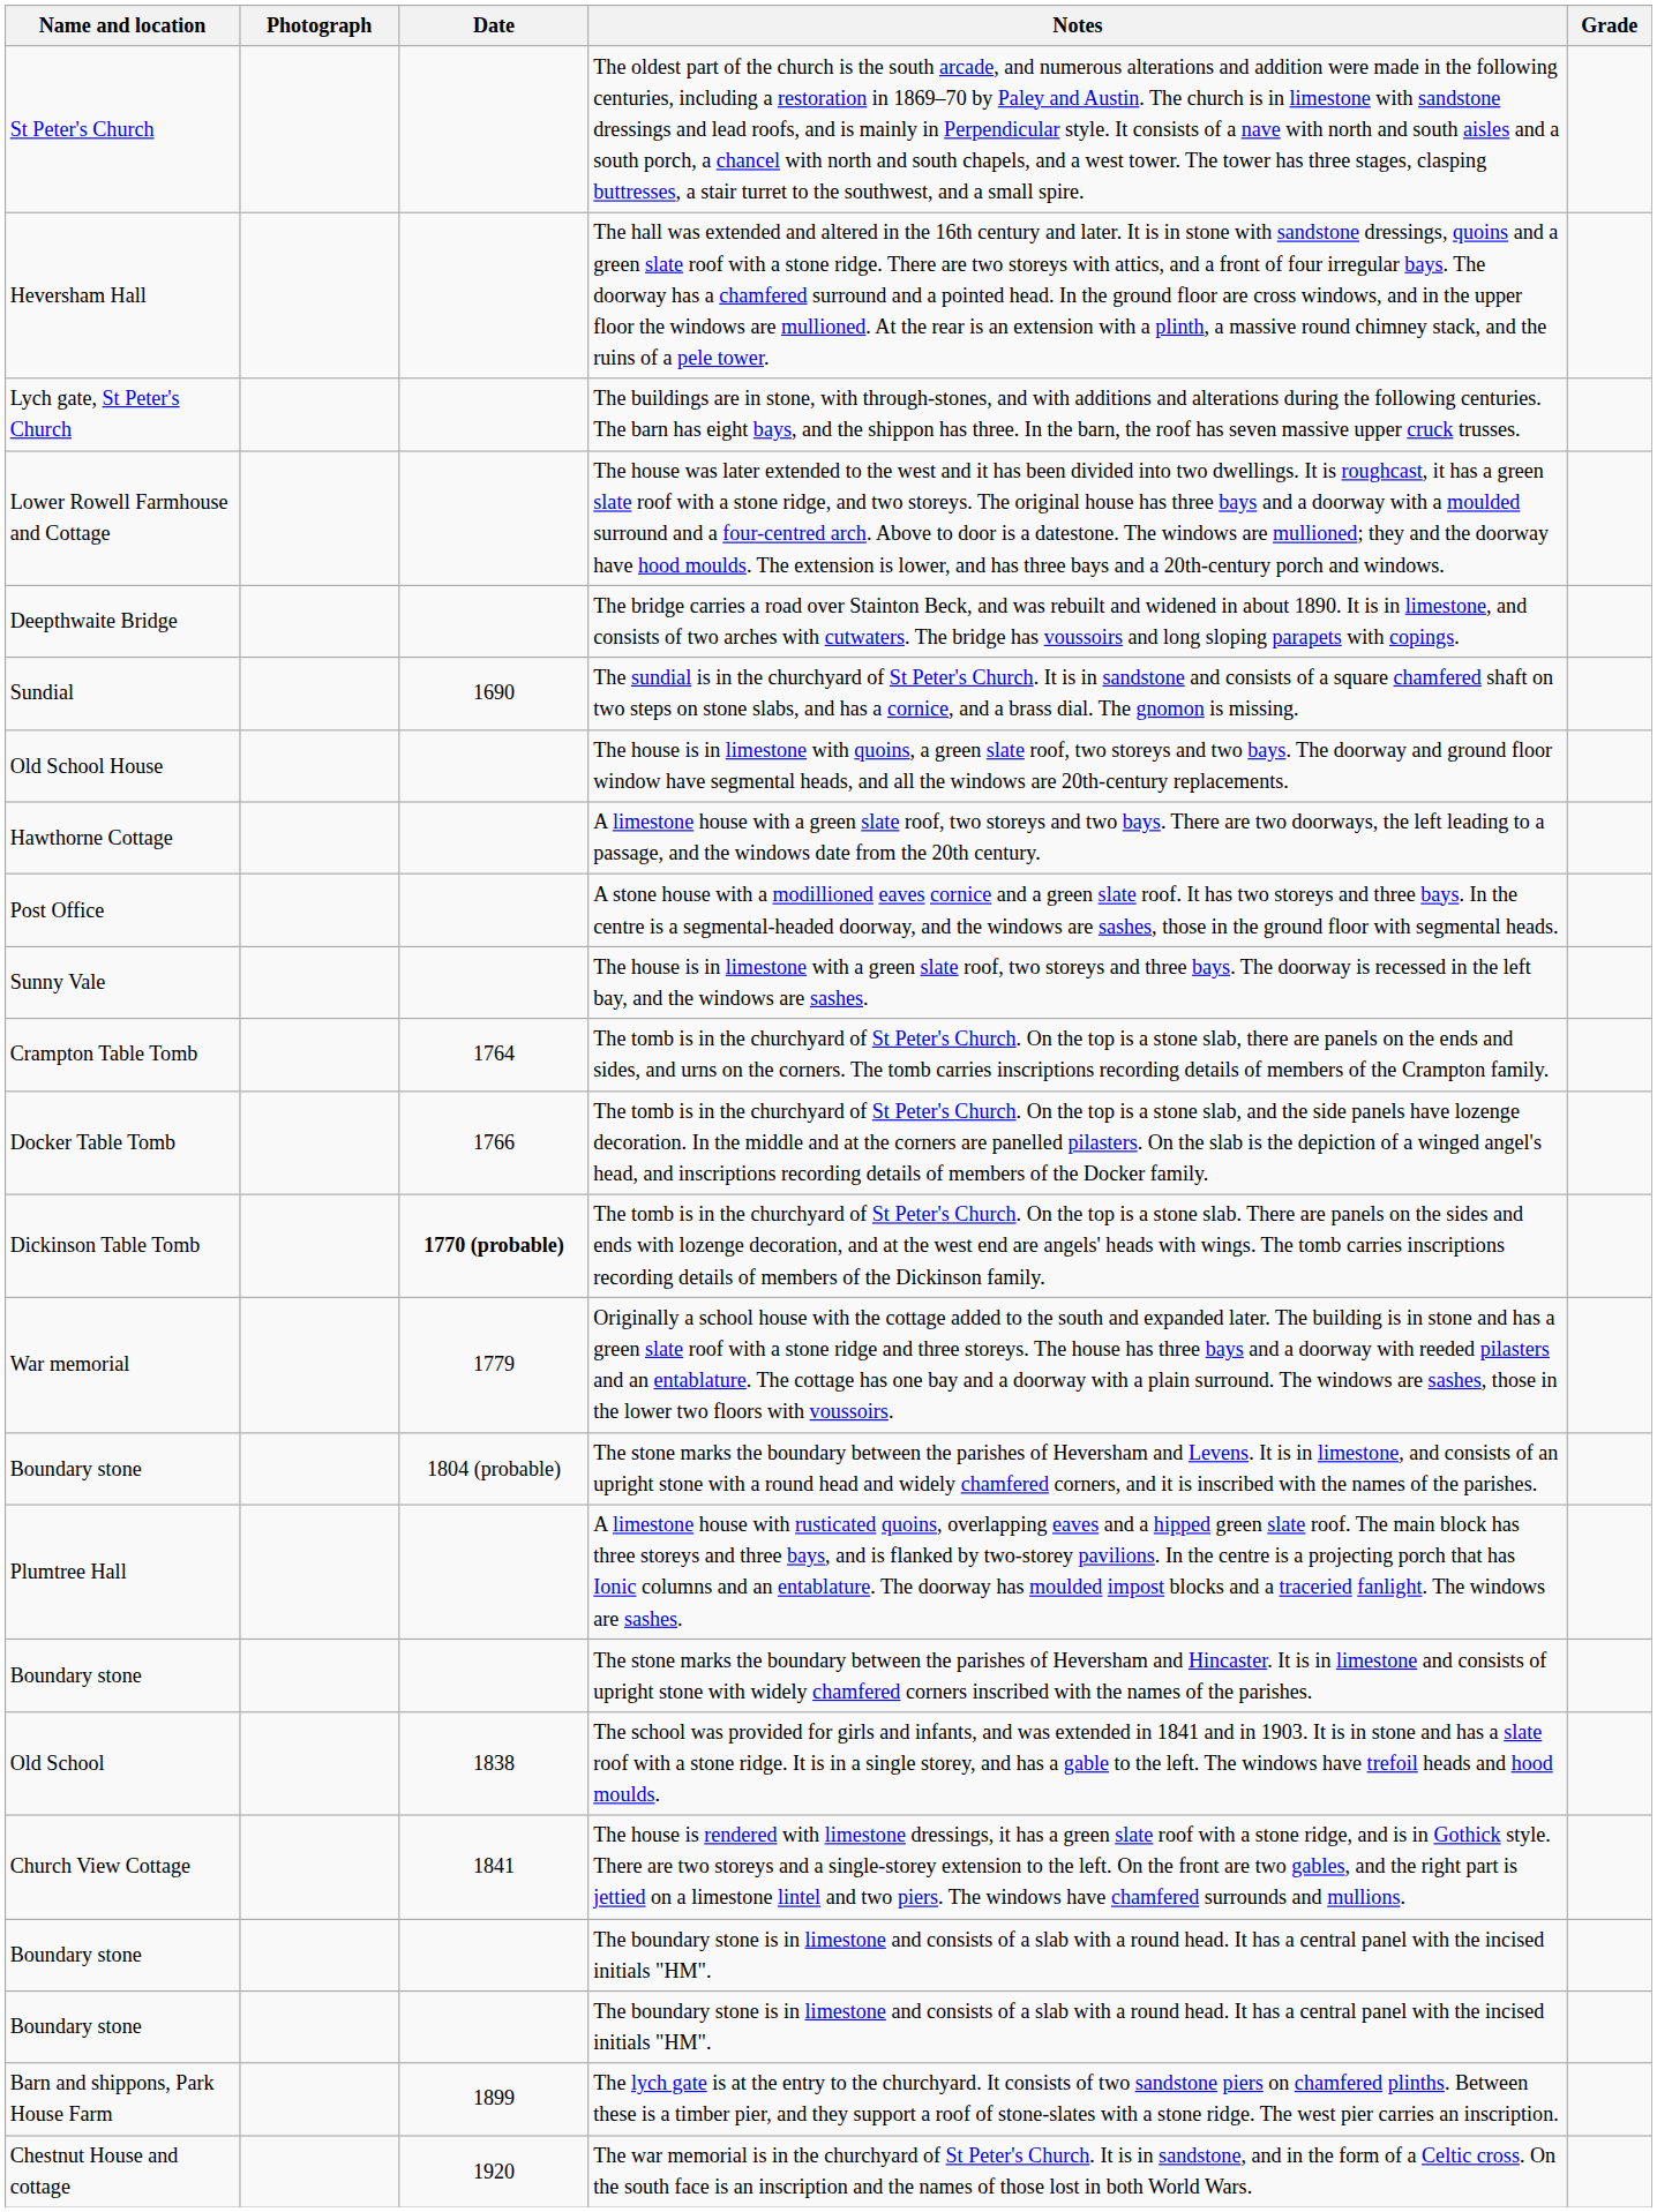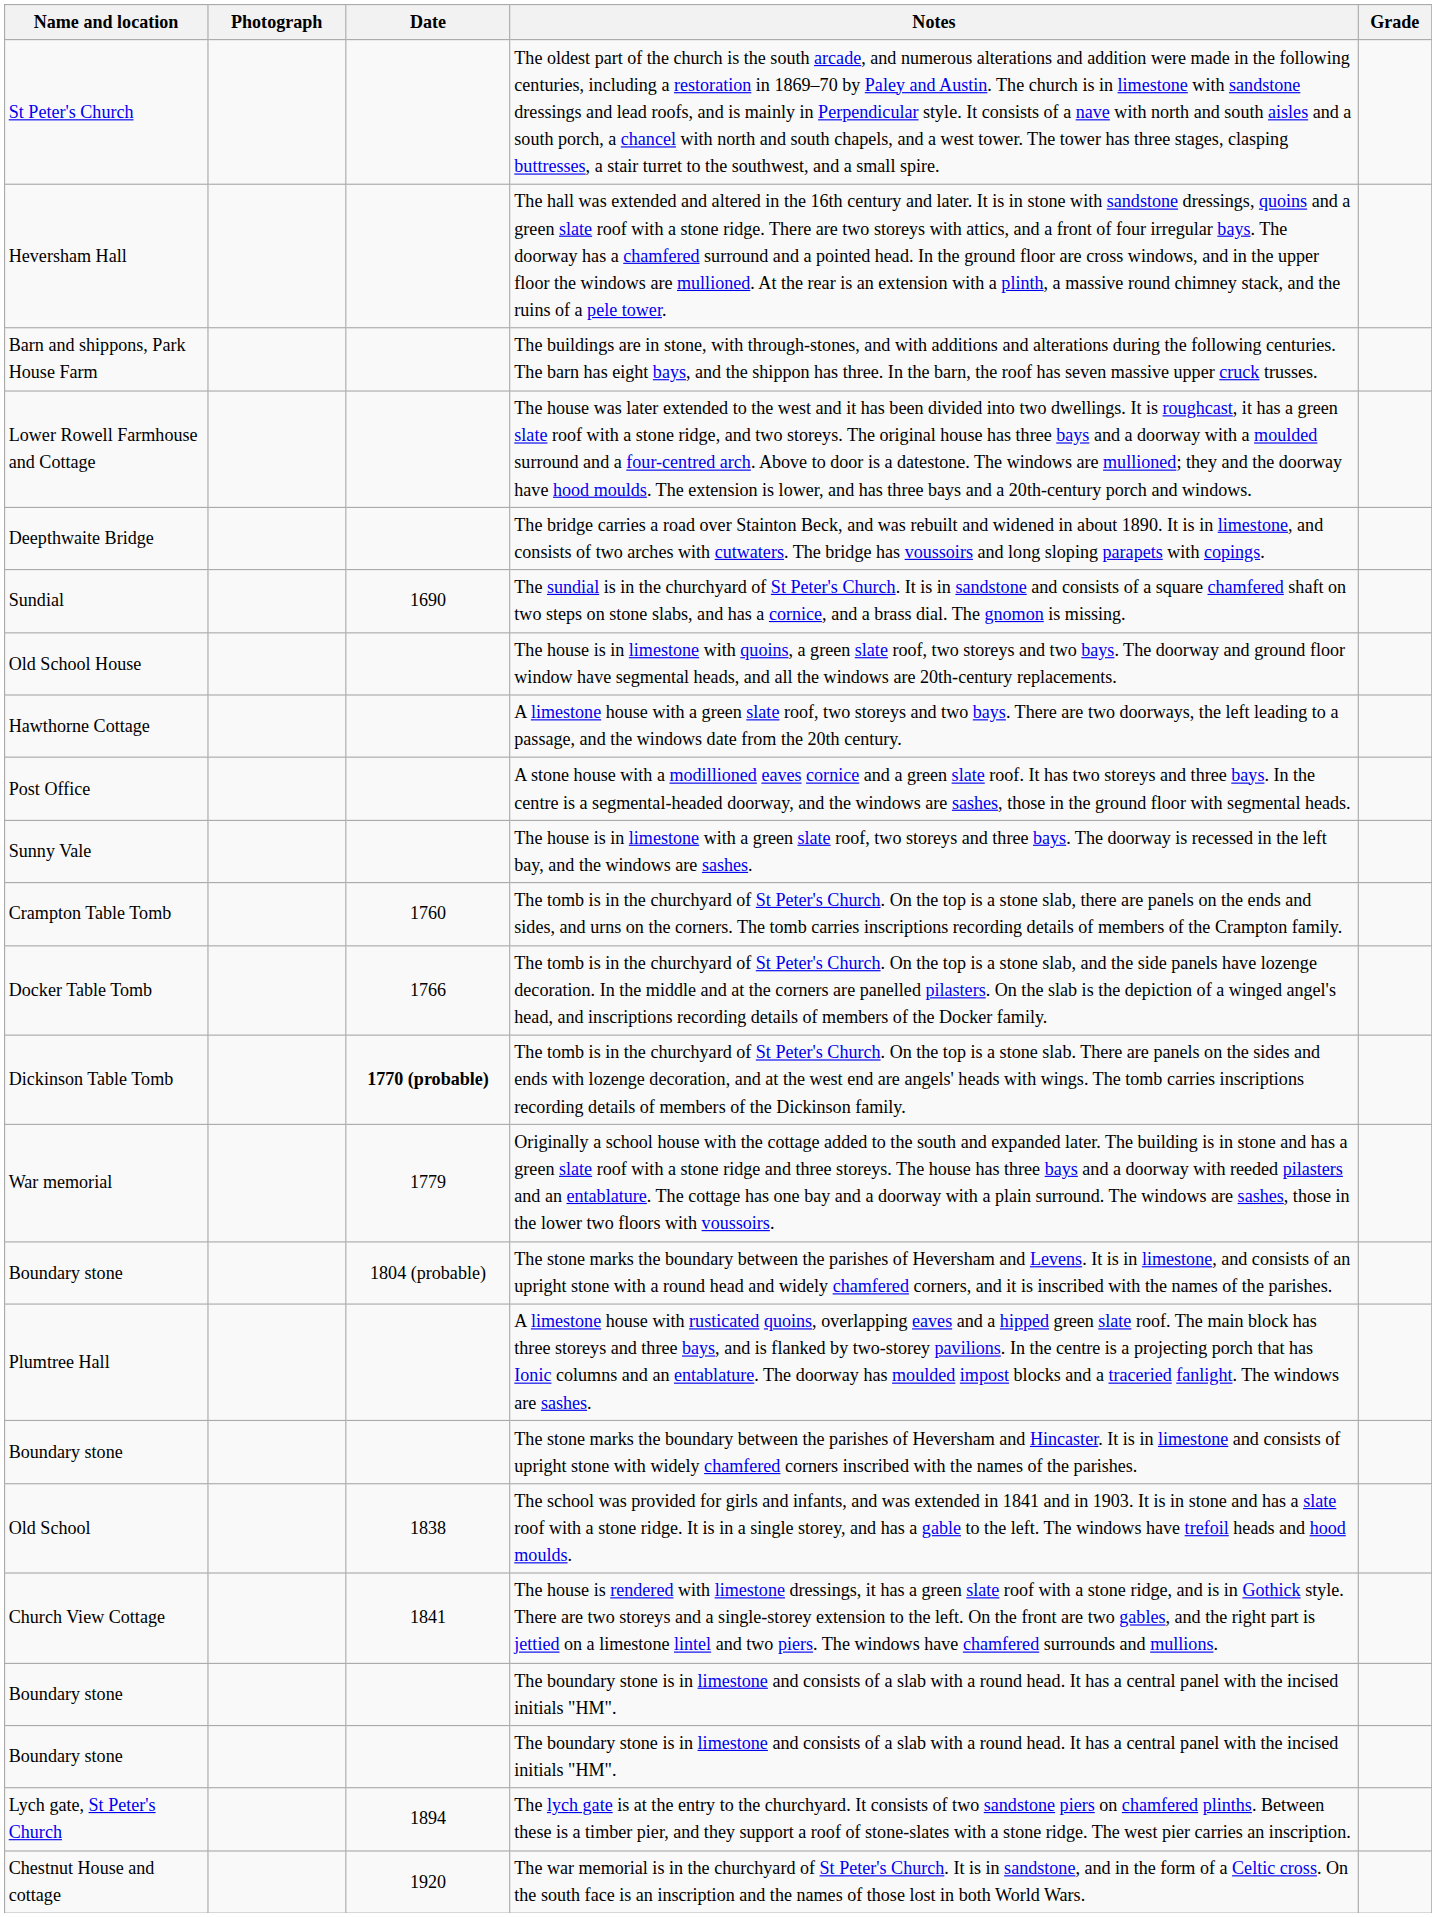row 4 | Name and location: Lych gate, St Peter's Church -> Barn and shippons, Park House Farm
row 12 | Date: 1764 -> 1760
row 23 | Name and location: Barn and shippons, Park House Farm -> Lych gate, St Peter's Church
row 23 | Date: 1899 -> 1894
